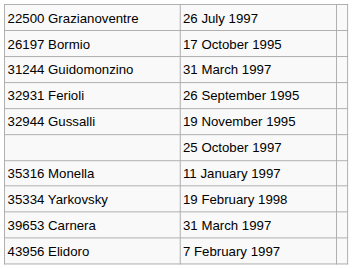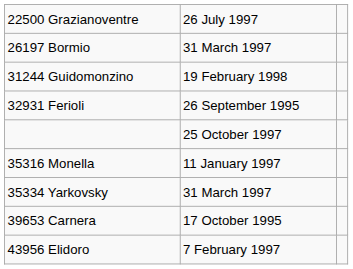26197 Bormio | column 2: 17 October 1995 -> 31 March 1997
31244 Guidomonzino | column 2: 31 March 1997 -> 19 February 1998
- row: 32944 Gussalli | 19 November 1995
35334 Yarkovsky | column 2: 19 February 1998 -> 31 March 1997
39653 Carnera | column 2: 31 March 1997 -> 17 October 1995
